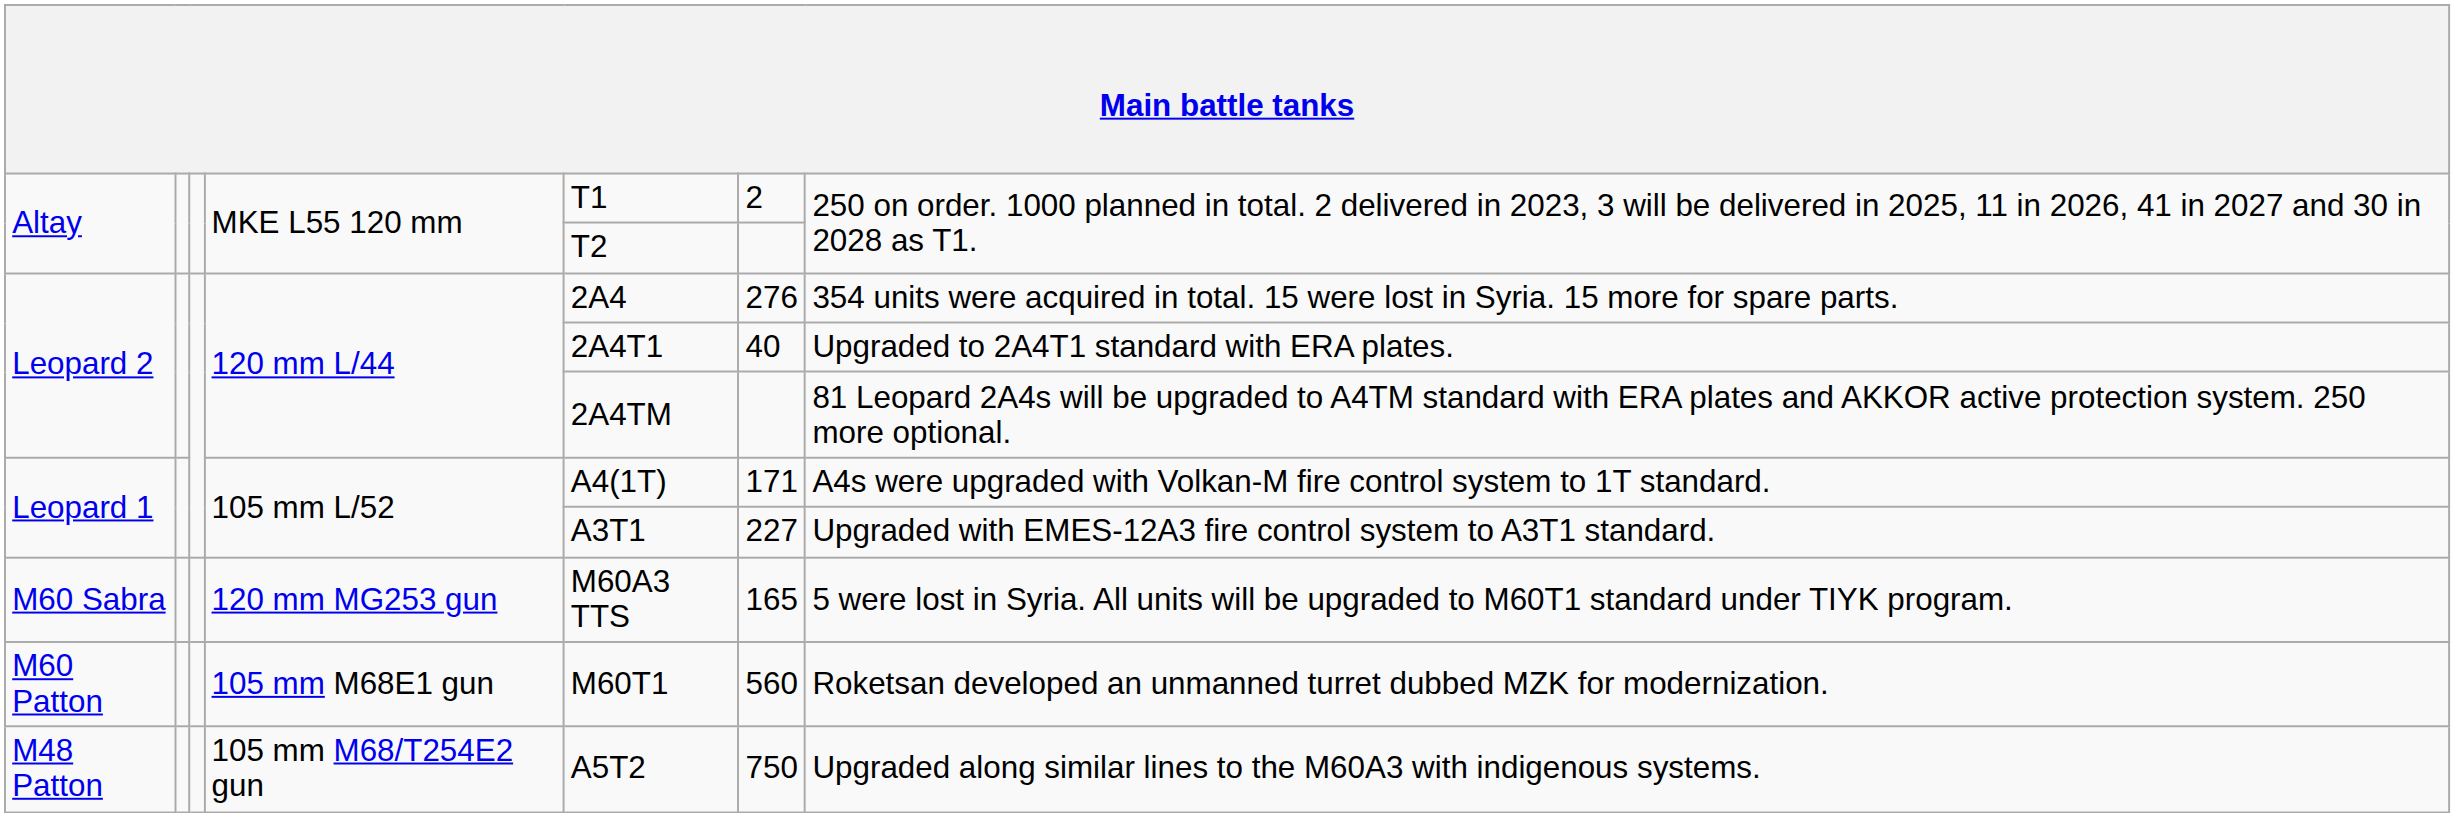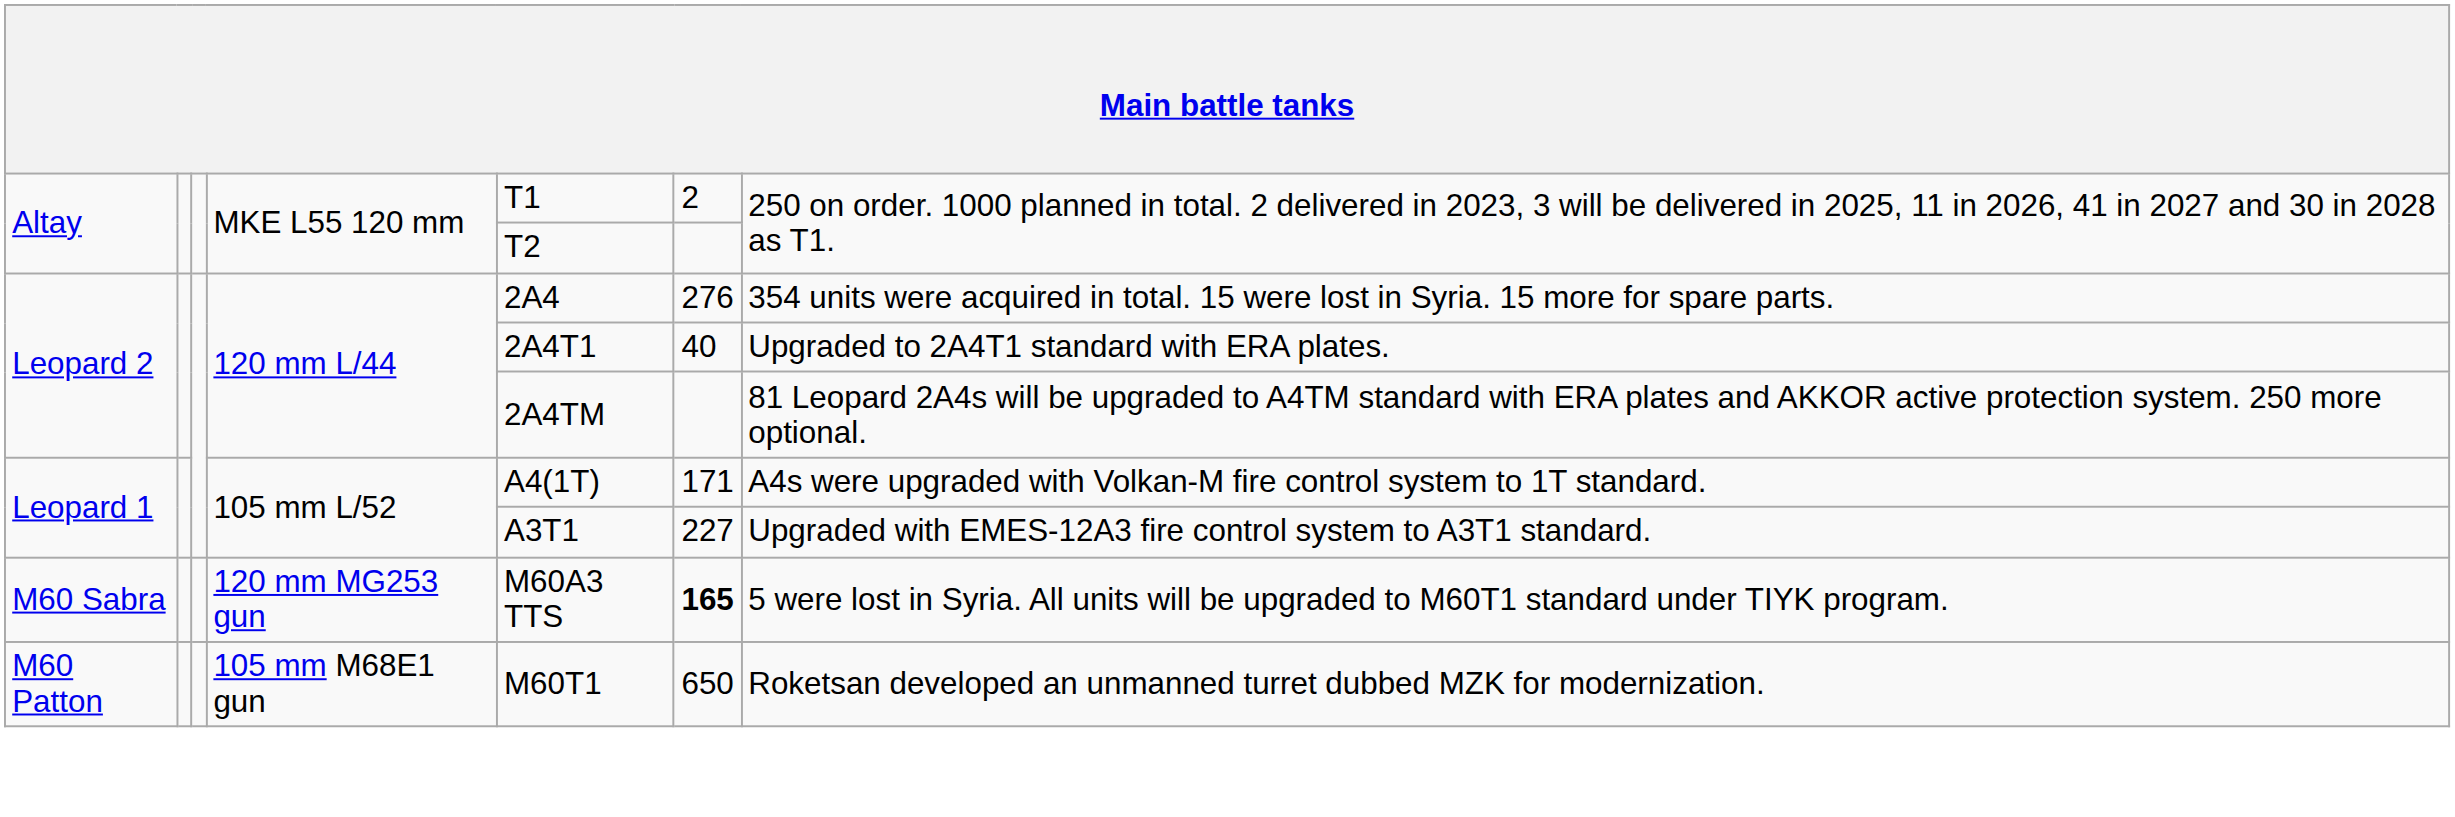M60 Sabra | column 6: normal -> bold
M60 Patton | column 6: 560 -> 650
- row: M48 Patton | 105 mm M68/T254E2 gun | A5T2 | 750 | Upgraded along similar lines to the M60A3 with indigenous systems.
